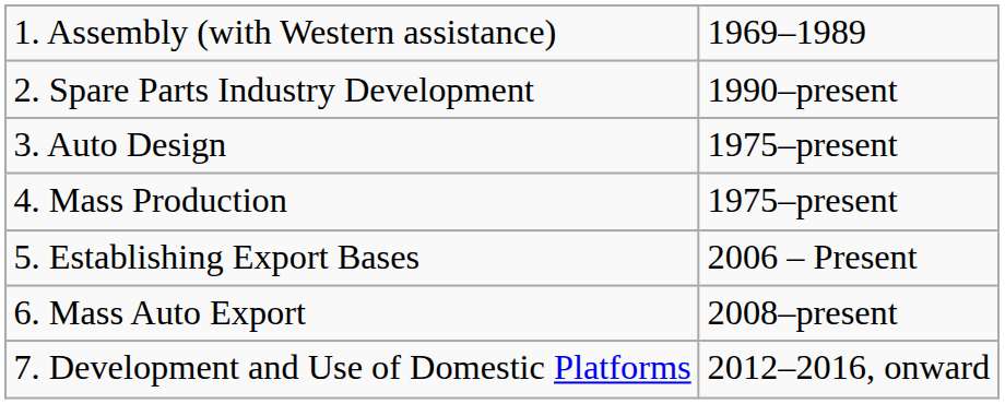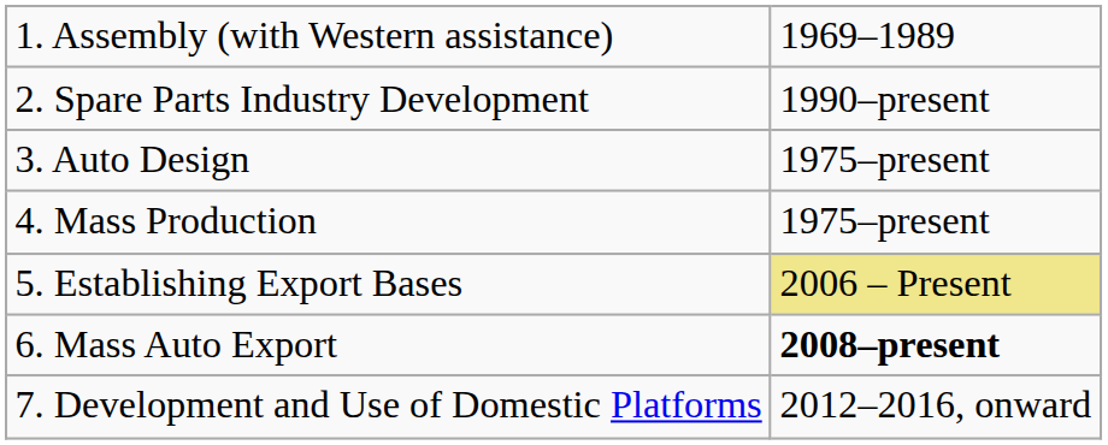5. Establishing Export Bases | column 2: no background -> khaki background
6. Mass Auto Export | column 2: normal -> bold
